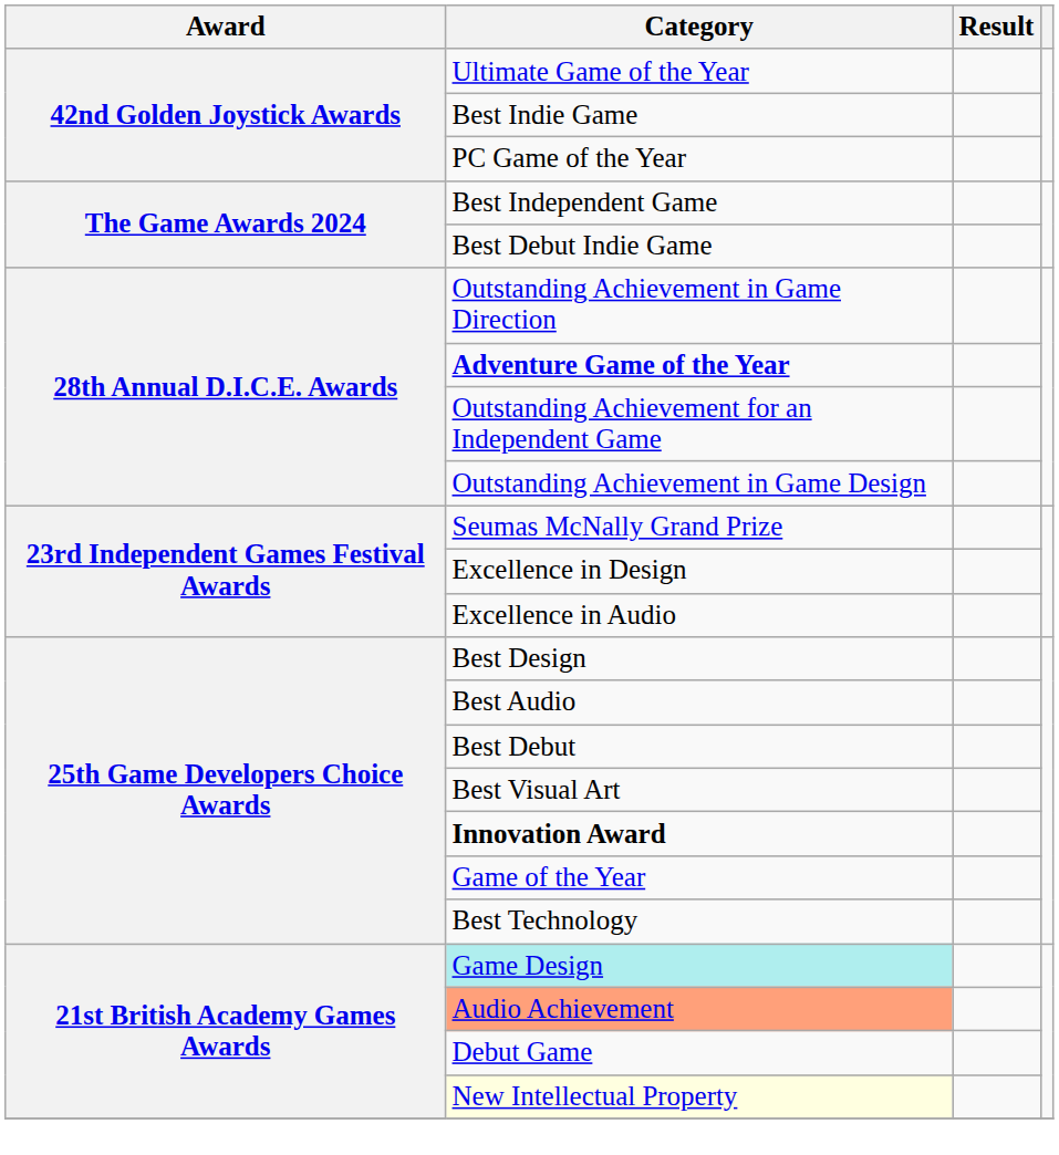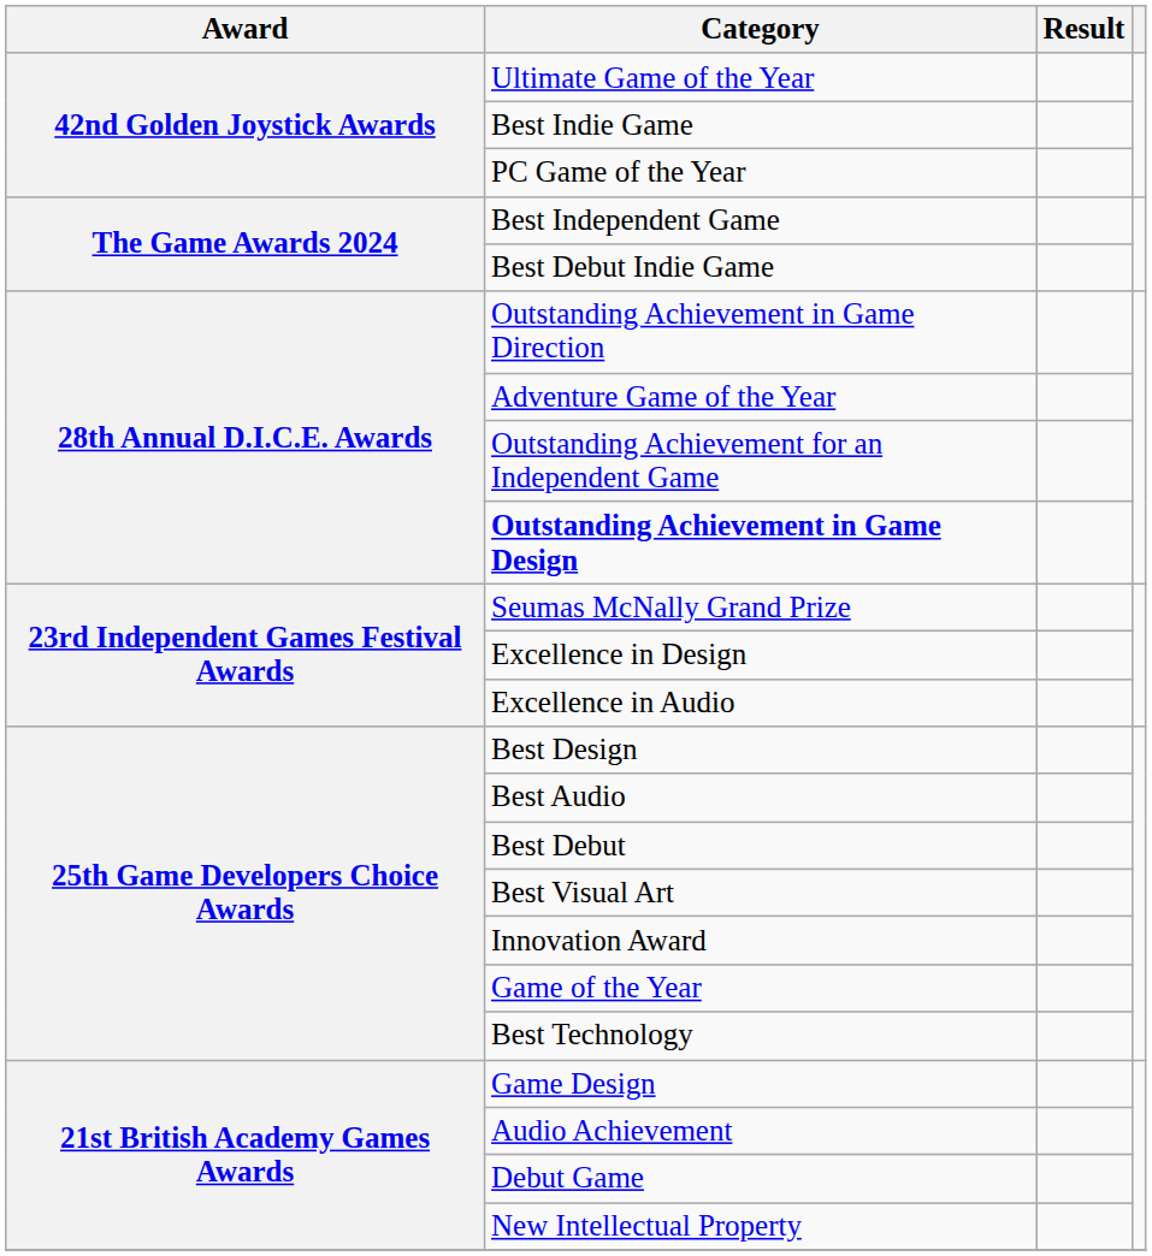Adventure Game of the Year | Category: bold -> normal
Outstanding Achievement in Game Design | Category: normal -> bold
Innovation Award | Category: bold -> normal
Game Design | Category: paleturquoise background -> no background
Audio Achievement | Category: lightsalmon background -> no background
New Intellectual Property | Category: lightyellow background -> no background
